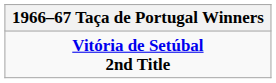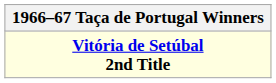row 2 | column 1: no background -> lightyellow background
